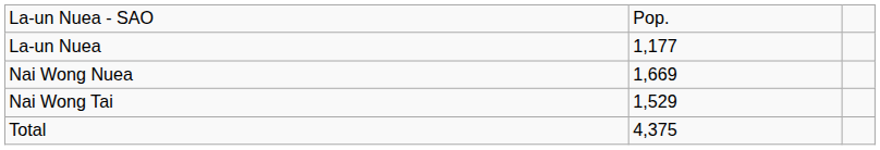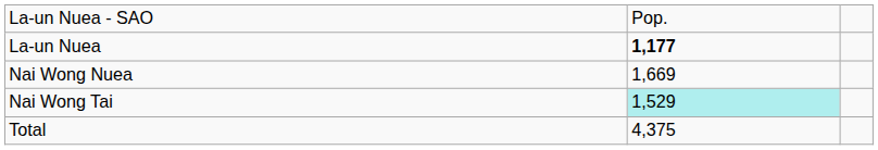La-un Nuea | column 2: normal -> bold
Nai Wong Tai | column 2: no background -> paleturquoise background
